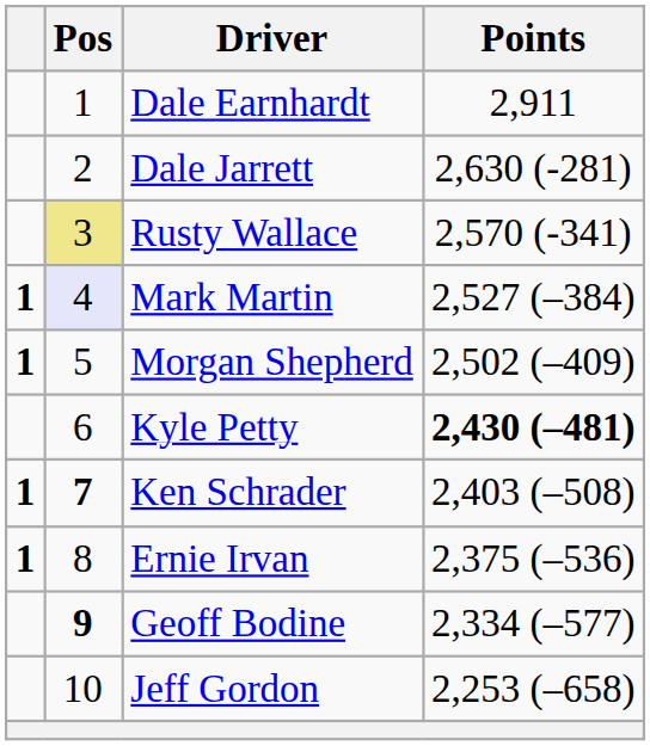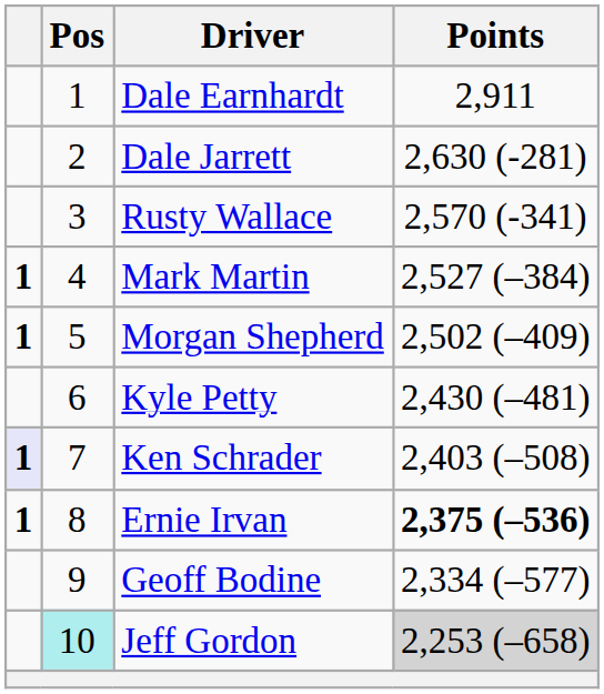Rusty Wallace | Pos: khaki background -> no background
Mark Martin | Pos: lavender background -> no background
Kyle Petty | Points: bold -> normal
Ken Schrader | column 1: no background -> lavender background
Ken Schrader | Pos: bold -> normal
Ernie Irvan | Points: normal -> bold
Geoff Bodine | Pos: bold -> normal
Jeff Gordon | Pos: no background -> paleturquoise background
Jeff Gordon | Points: no background -> lightgrey background
